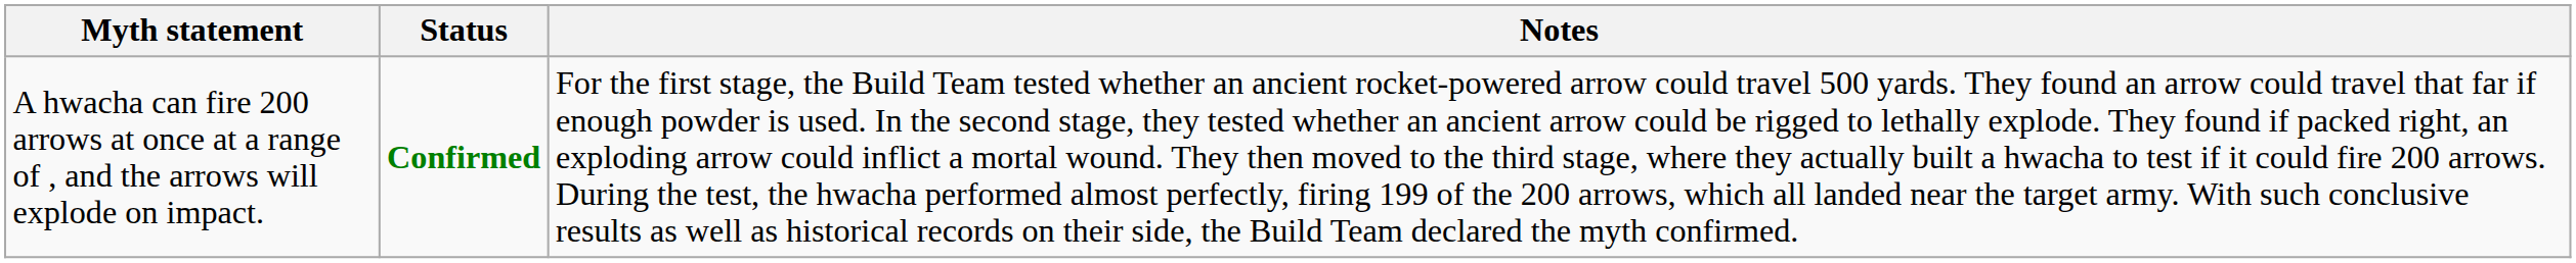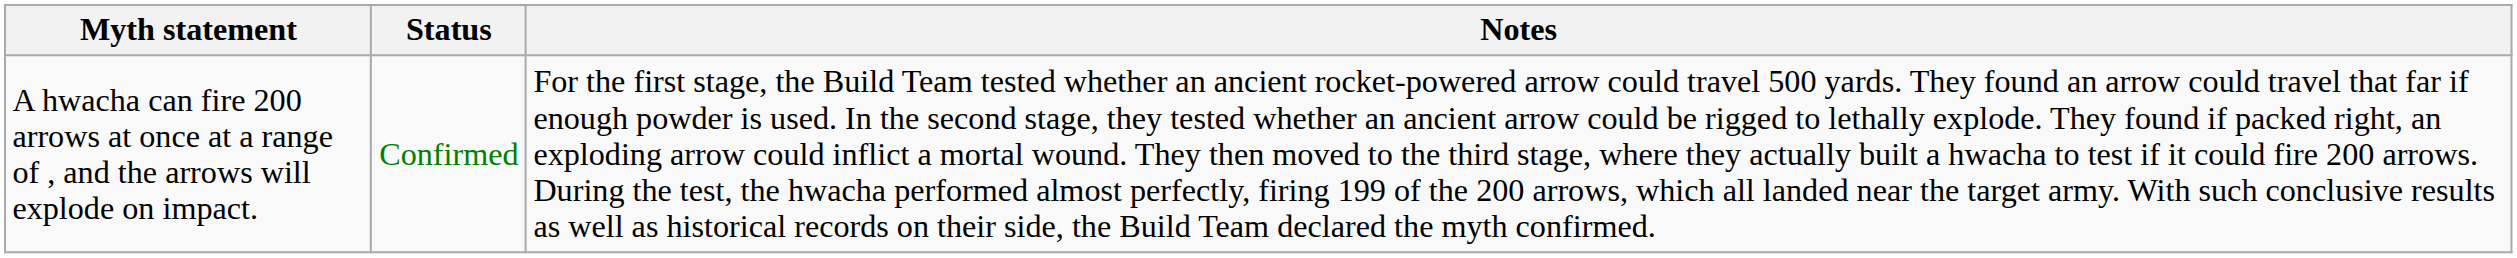row 2 | Status: bold -> normal
